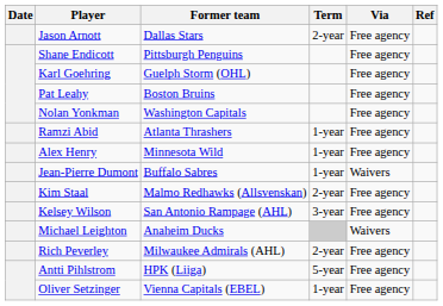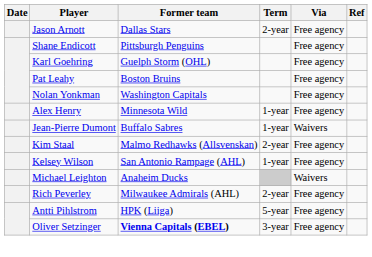- row: Ramzi Abid | Atlanta Thrashers | 1-year | Free agency
Kelsey Wilson | Term: 3-year -> 1-year
Oliver Setzinger | Former team: normal -> bold
Oliver Setzinger | Term: 1-year -> 3-year
